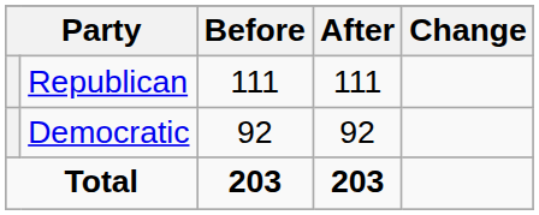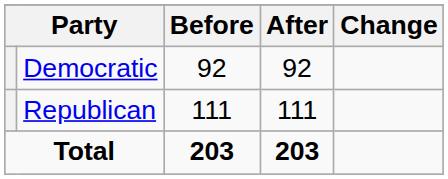rows swapped: Republican <-> Democratic
